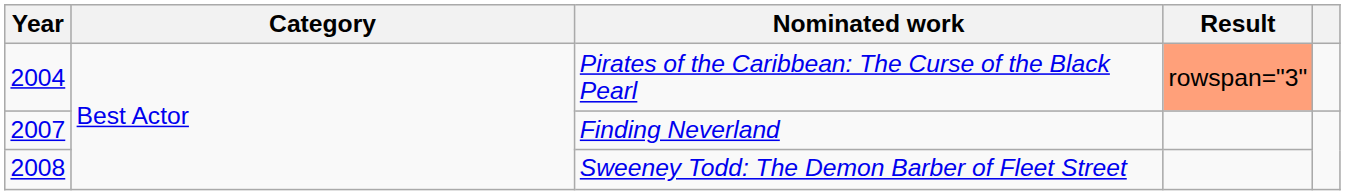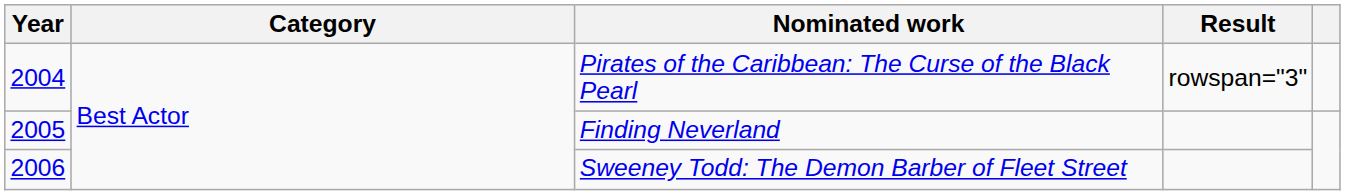Pirates of the Caribbean: The Curse of the Black Pearl | Result: lightsalmon background -> no background
Finding Neverland | Year: 2007 -> 2005
Sweeney Todd: The Demon Barber of Fleet Street | Year: 2008 -> 2006
